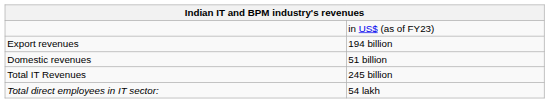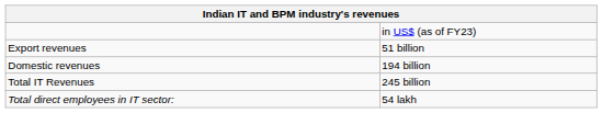Export revenues | column 2: 194 billion -> 51 billion
Domestic revenues | column 2: 51 billion -> 194 billion
